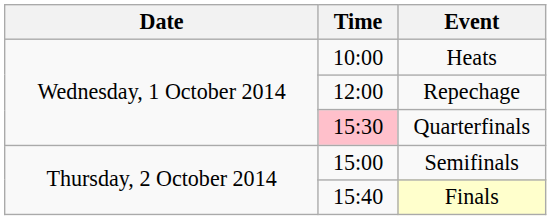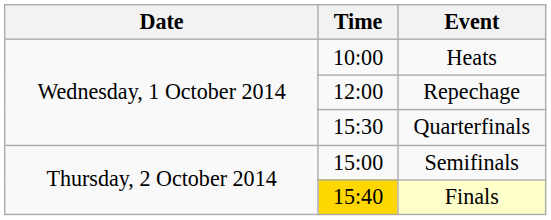Quarterfinals | Time: pink background -> no background
Finals | Time: no background -> gold background
